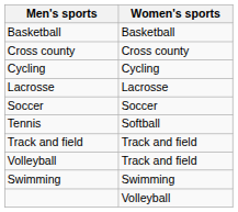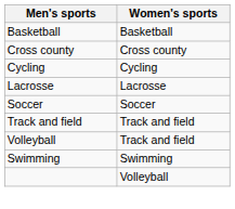- row: Tennis | Softball
